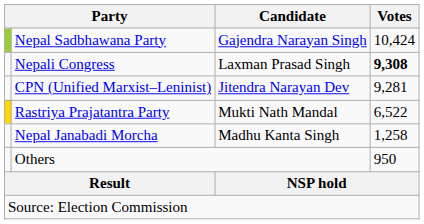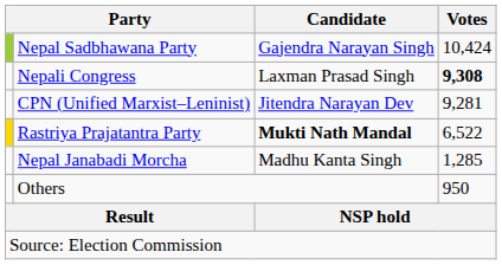Rastriya Prajatantra Party | Candidate: normal -> bold
Nepal Janabadi Morcha | Votes: 1,258 -> 1,285
